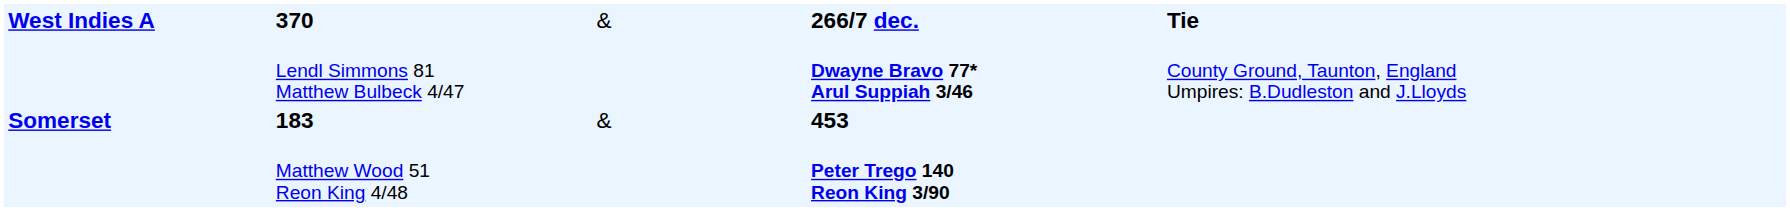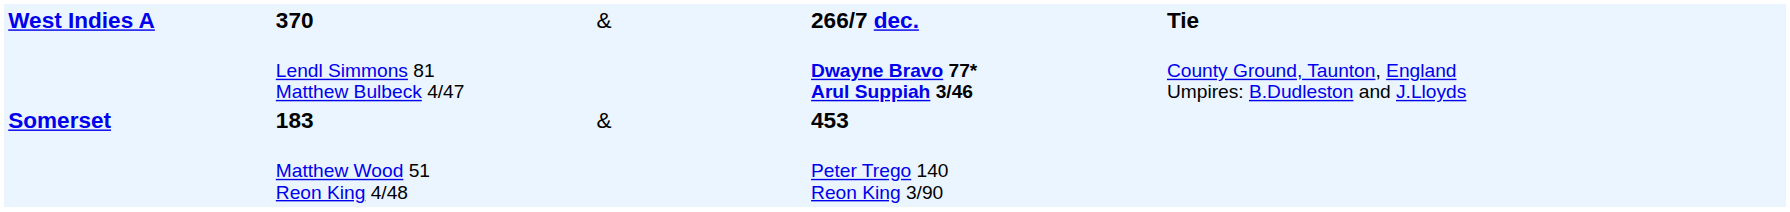Matthew Wood 51 Reon King 4/48 | column 4: bold -> normal
